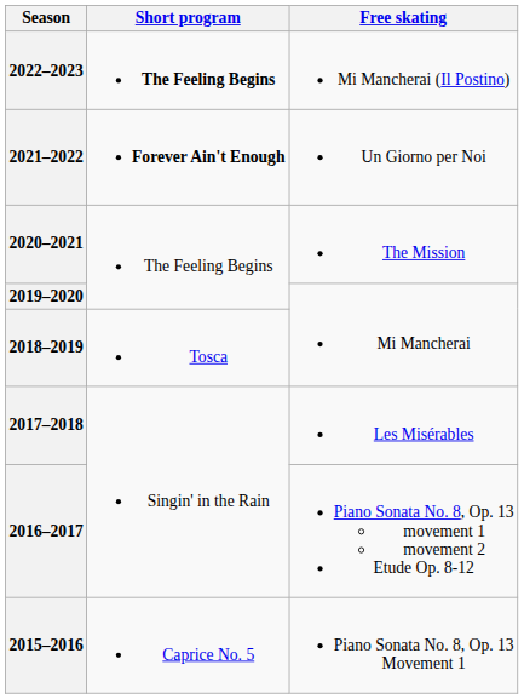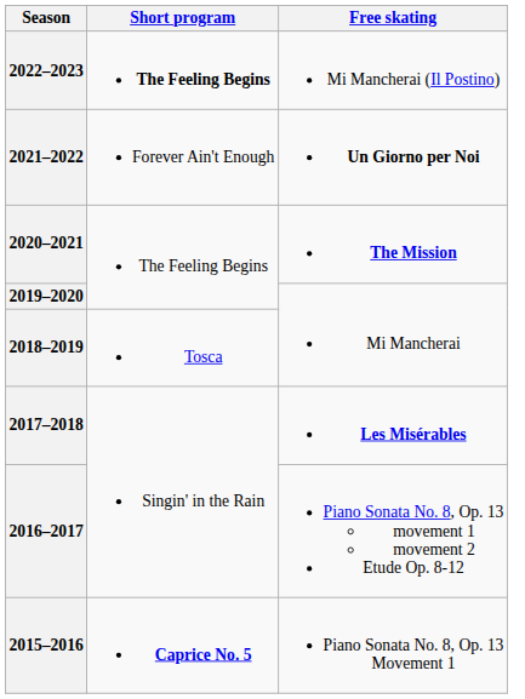2021–2022 | Short program: bold -> normal
2021–2022 | Free skating: normal -> bold
2020–2021 | Free skating: normal -> bold
2017–2018 | Free skating: normal -> bold
2015–2016 | Short program: normal -> bold
